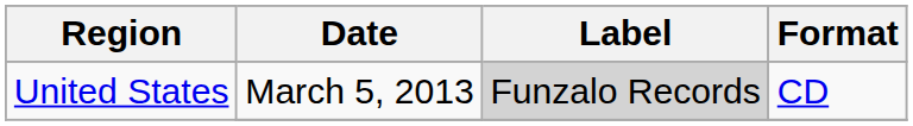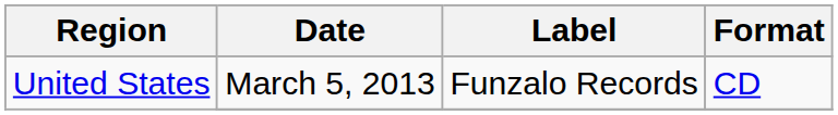United States / March 5, 2013 | Label: lightgrey background -> no background
